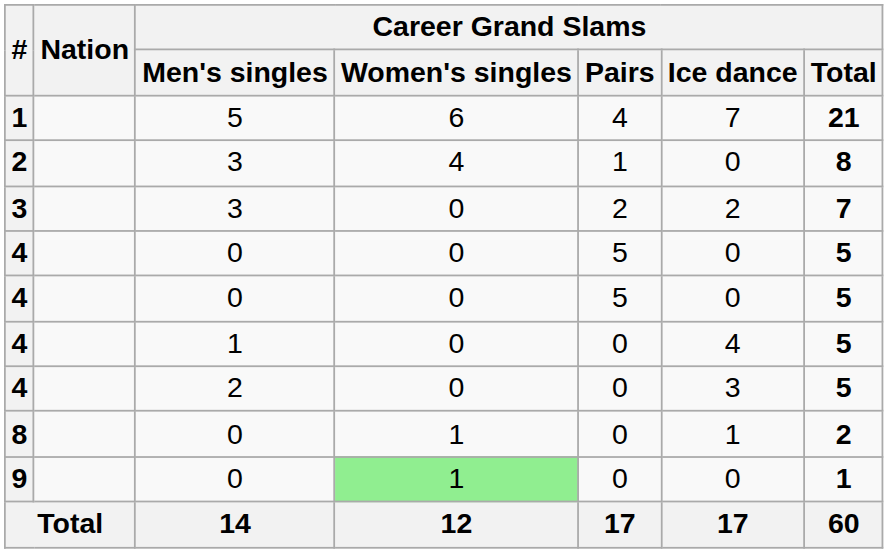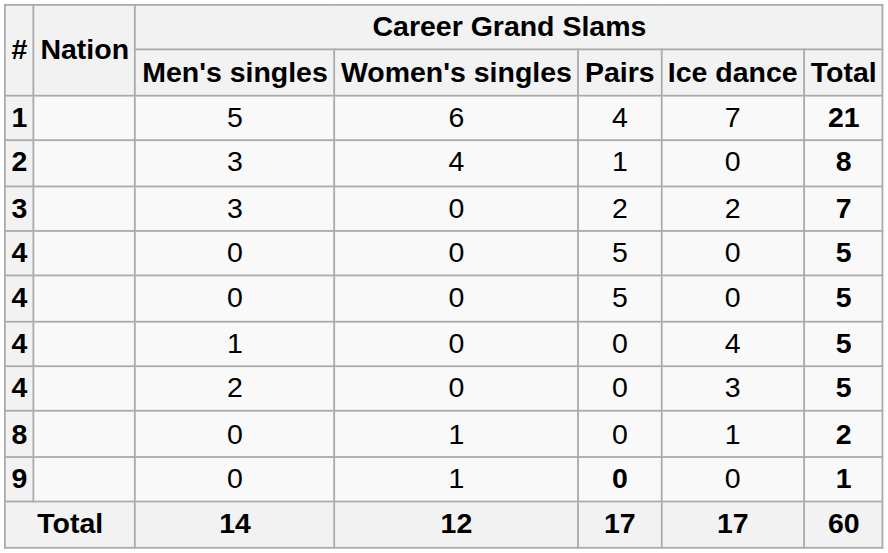9 | Career Grand Slams / Women's singles: lightgreen background -> no background
9 | Career Grand Slams / Pairs: normal -> bold
